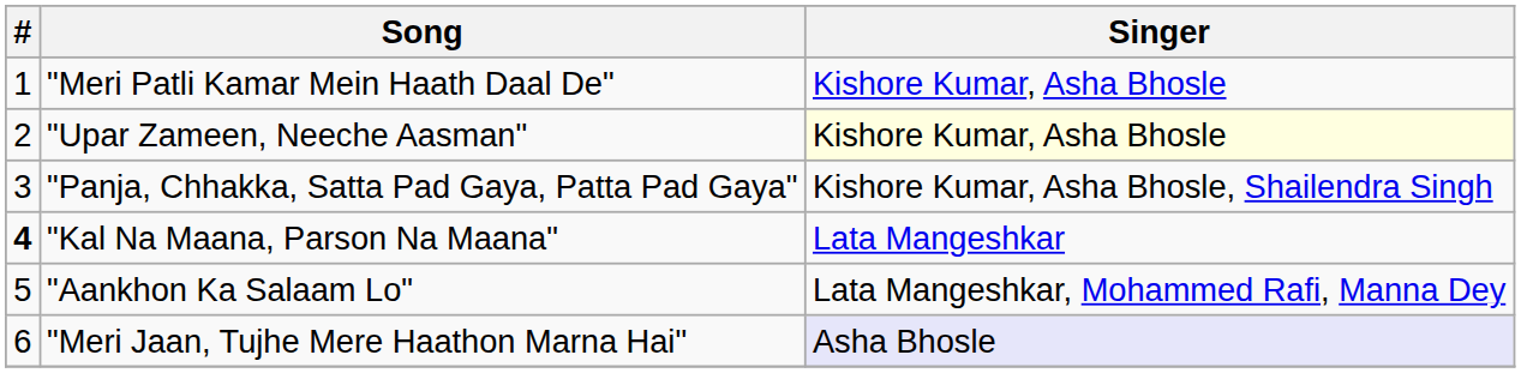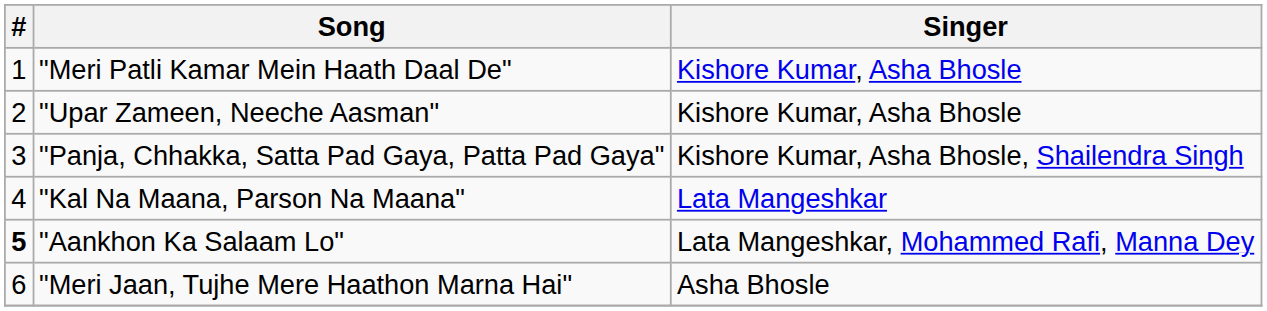"Upar Zameen, Neeche Aasman" | Singer: lightyellow background -> no background
"Kal Na Maana, Parson Na Maana" | #: bold -> normal
"Aankhon Ka Salaam Lo" | #: normal -> bold
"Meri Jaan, Tujhe Mere Haathon Marna Hai" | Singer: lavender background -> no background
